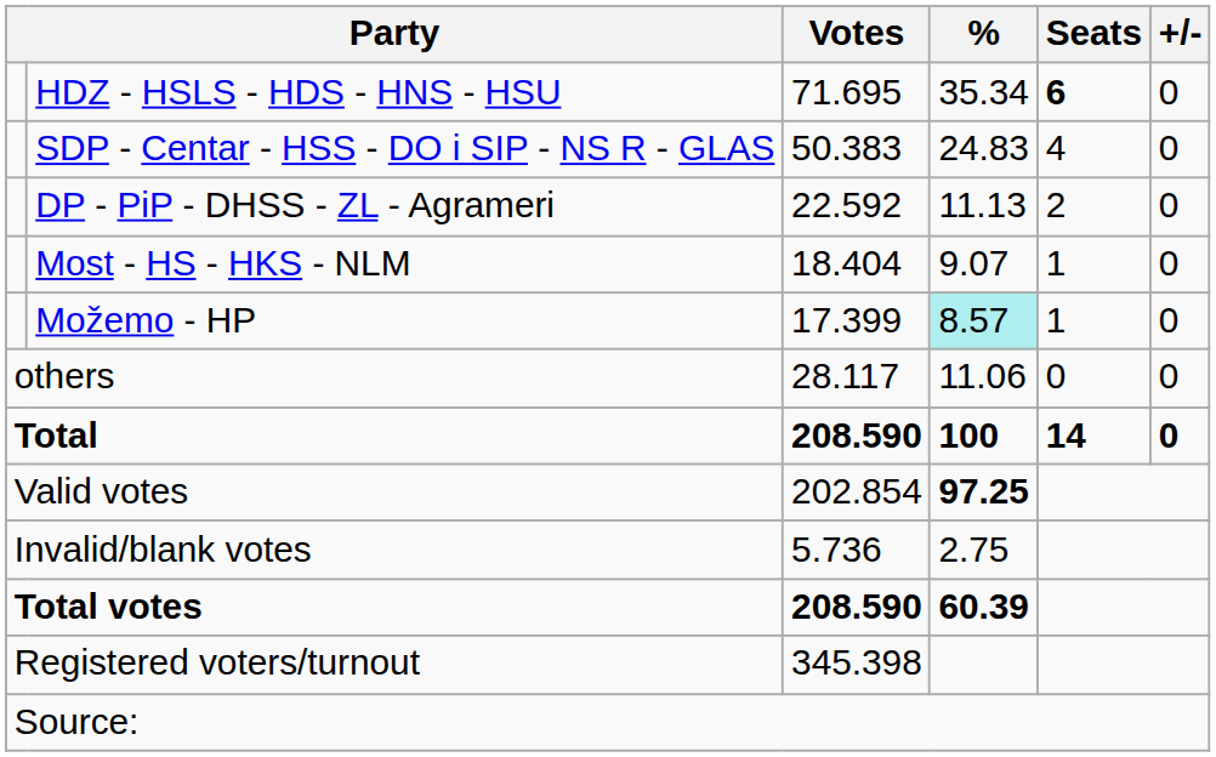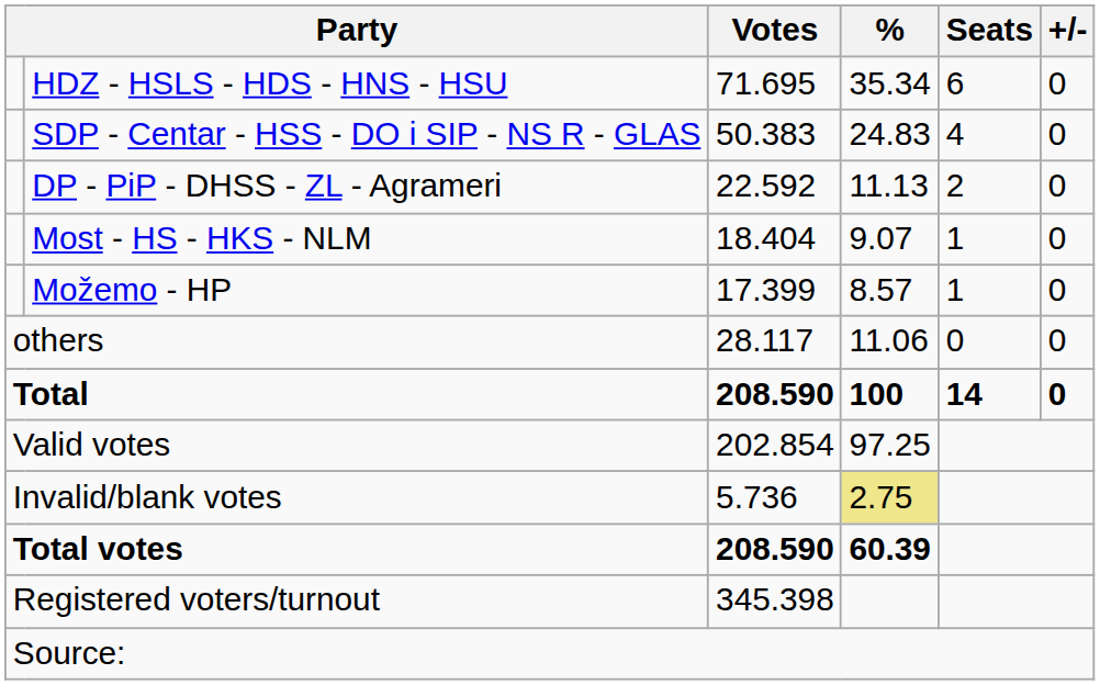HDZ - HSLS - HDS - HNS - HSU | Seats: bold -> normal
Možemo - HP | %: paleturquoise background -> no background
Valid votes | %: bold -> normal
Invalid/blank votes | %: no background -> khaki background
